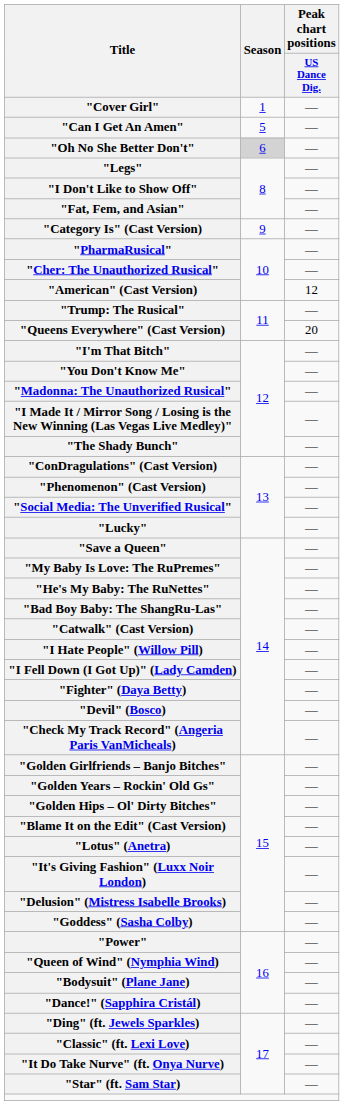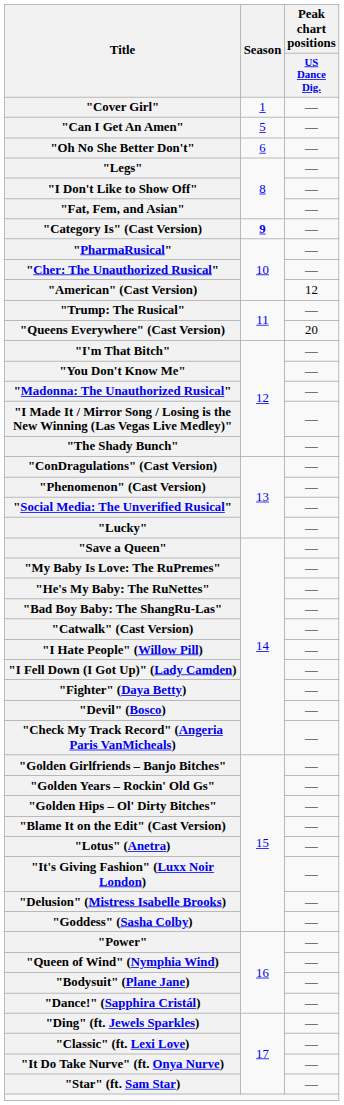"Oh No She Better Don't" | Season: lightgrey background -> no background
"Category Is" (Cast Version) | Season: normal -> bold
